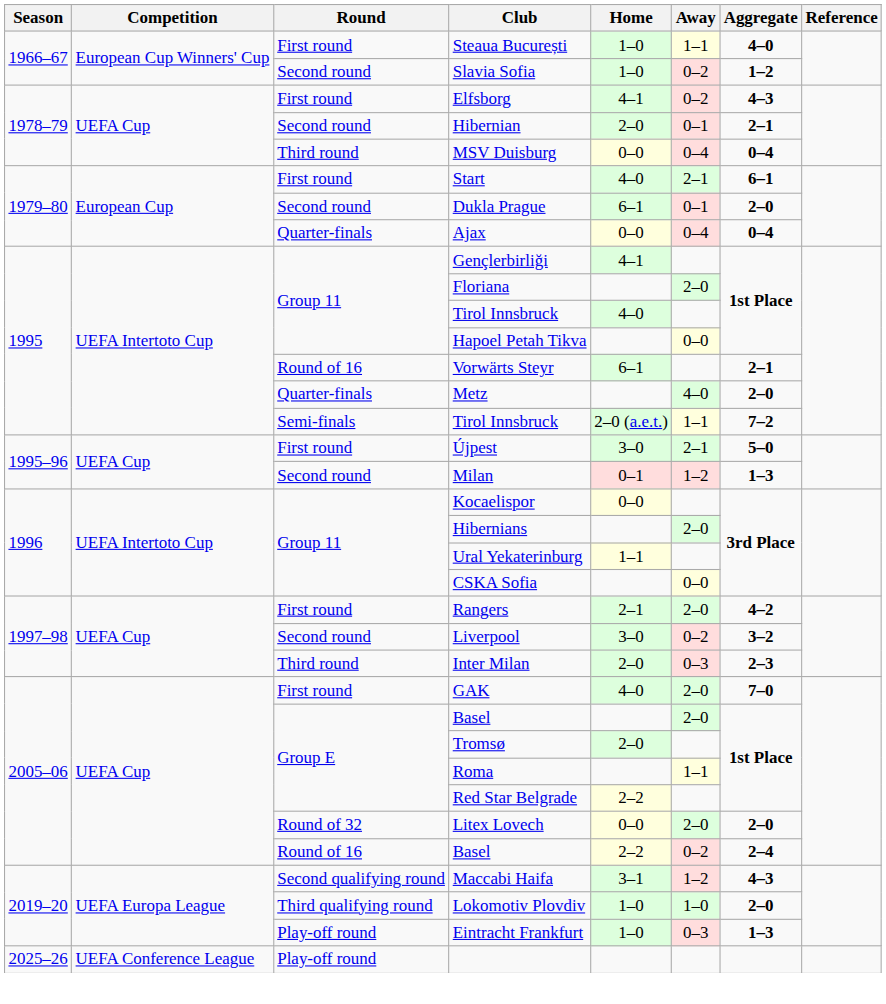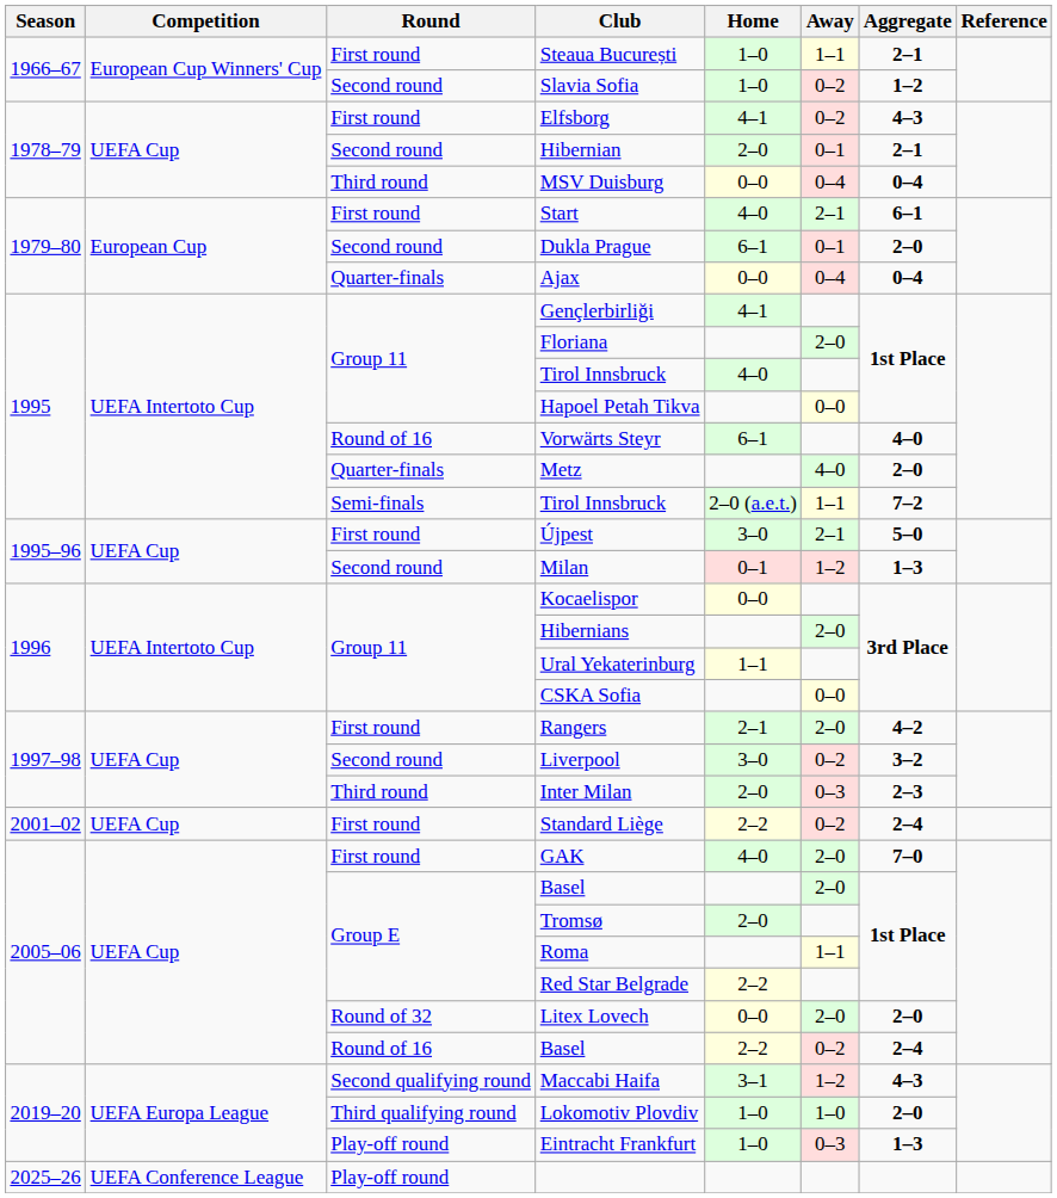Steaua București | Aggregate: 4–0 -> 2–1
Vorwärts Steyr | Aggregate: 2–1 -> 4–0
+ row: 2001–02 | UEFA Cup | First round | Standard Liège | 2–2 | 0–2 | 2–4
